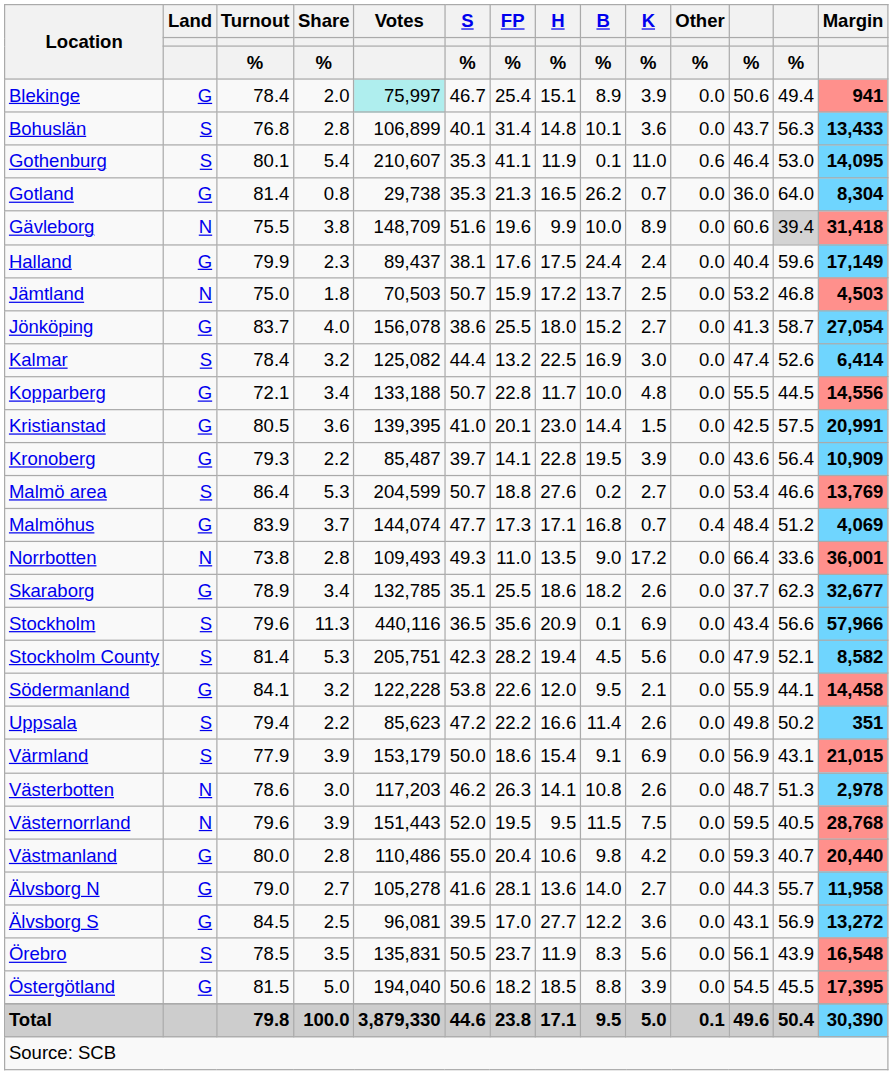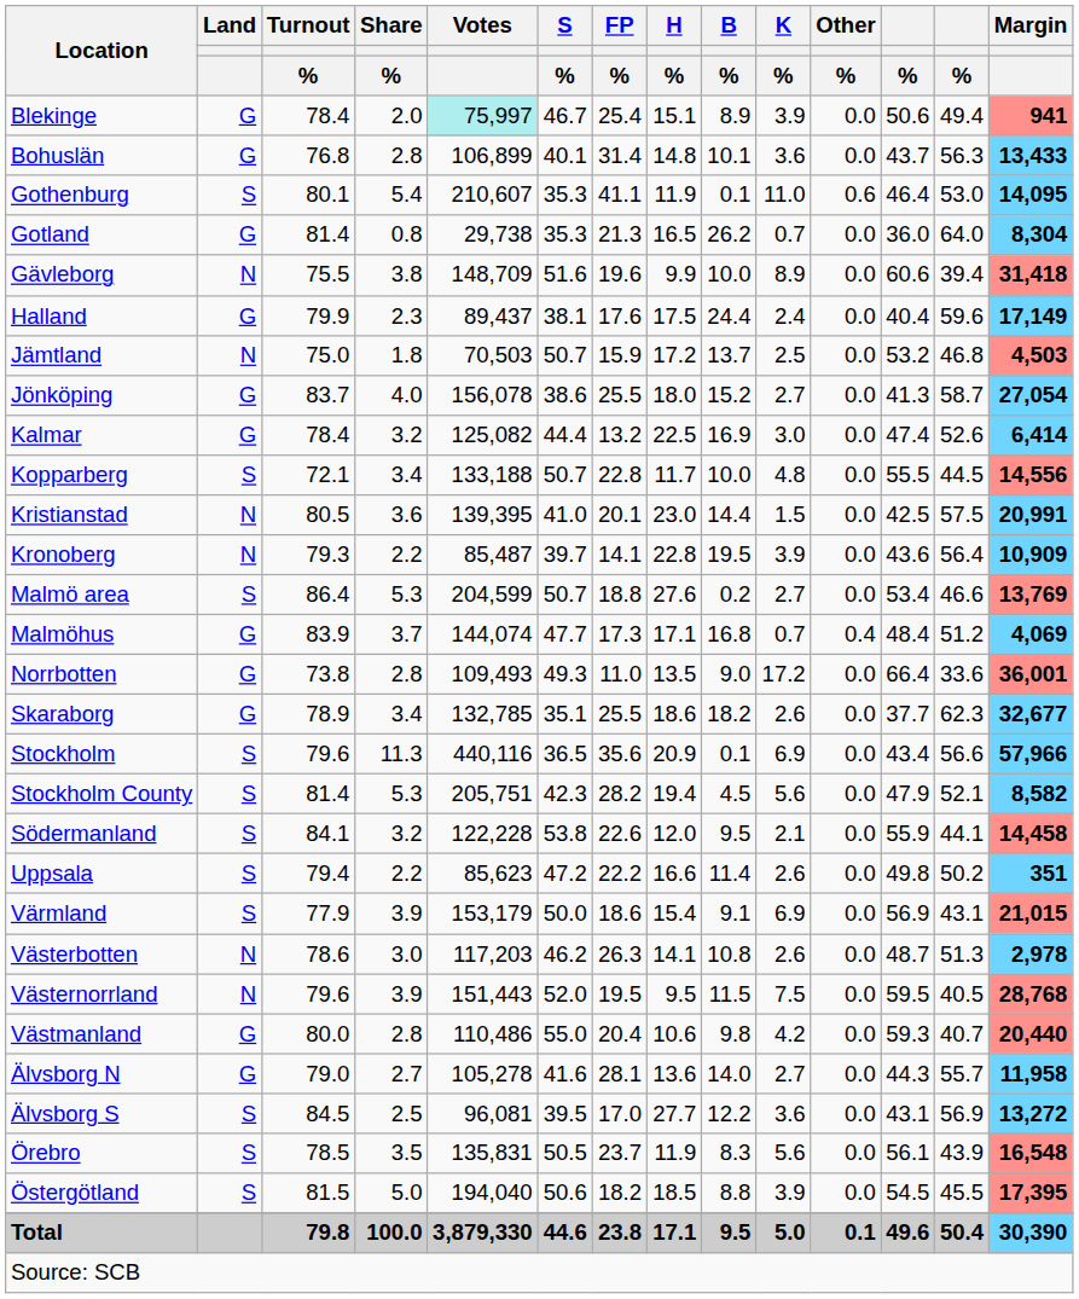Bohuslän | Land: S -> G
Gävleborg | column 13: lightgrey background -> no background
Kalmar | Land: S -> G
Kopparberg | Land: G -> S
Kristianstad | Land: G -> N
Kronoberg | Land: G -> N
Norrbotten | Land: N -> G
Södermanland | Land: G -> S
Älvsborg S | Land: G -> S
Östergötland | Land: G -> S
